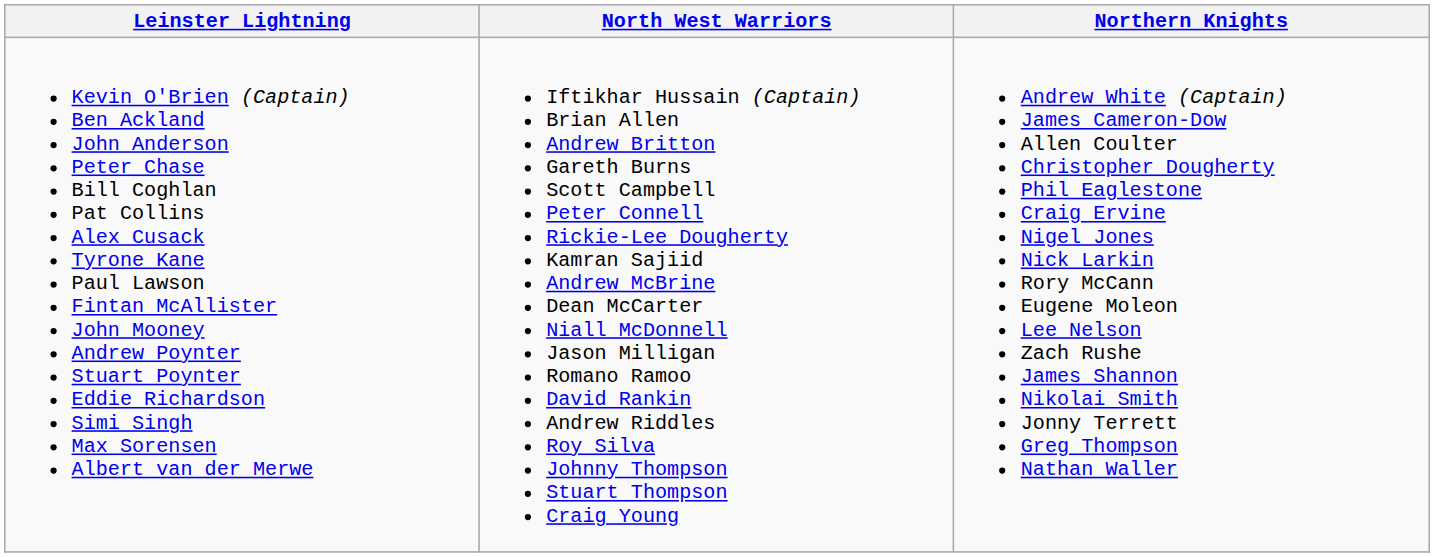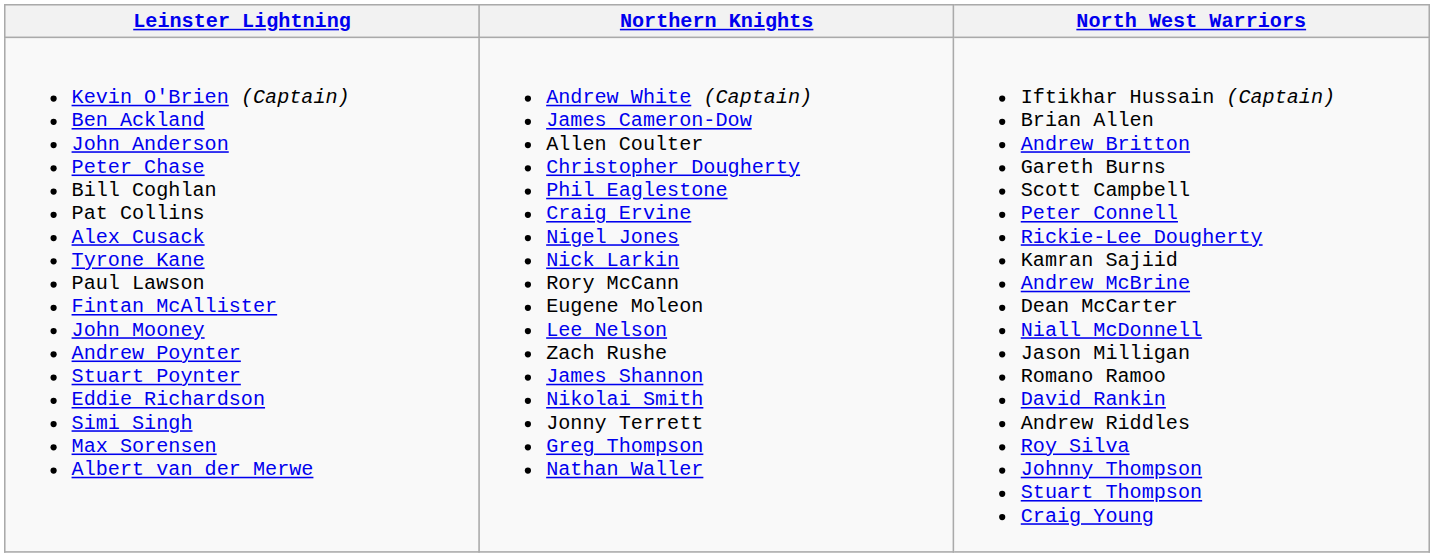columns swapped: Northern Knights <-> North West Warriors
